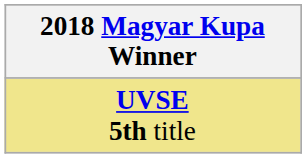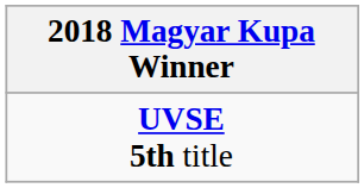row 2 | column 1: khaki background -> no background
